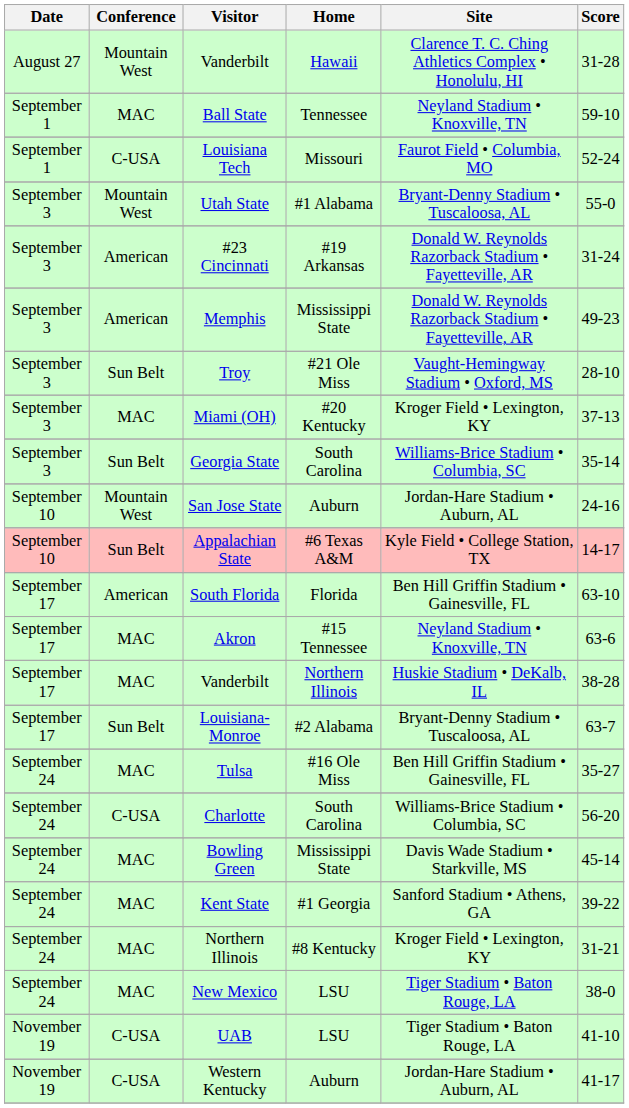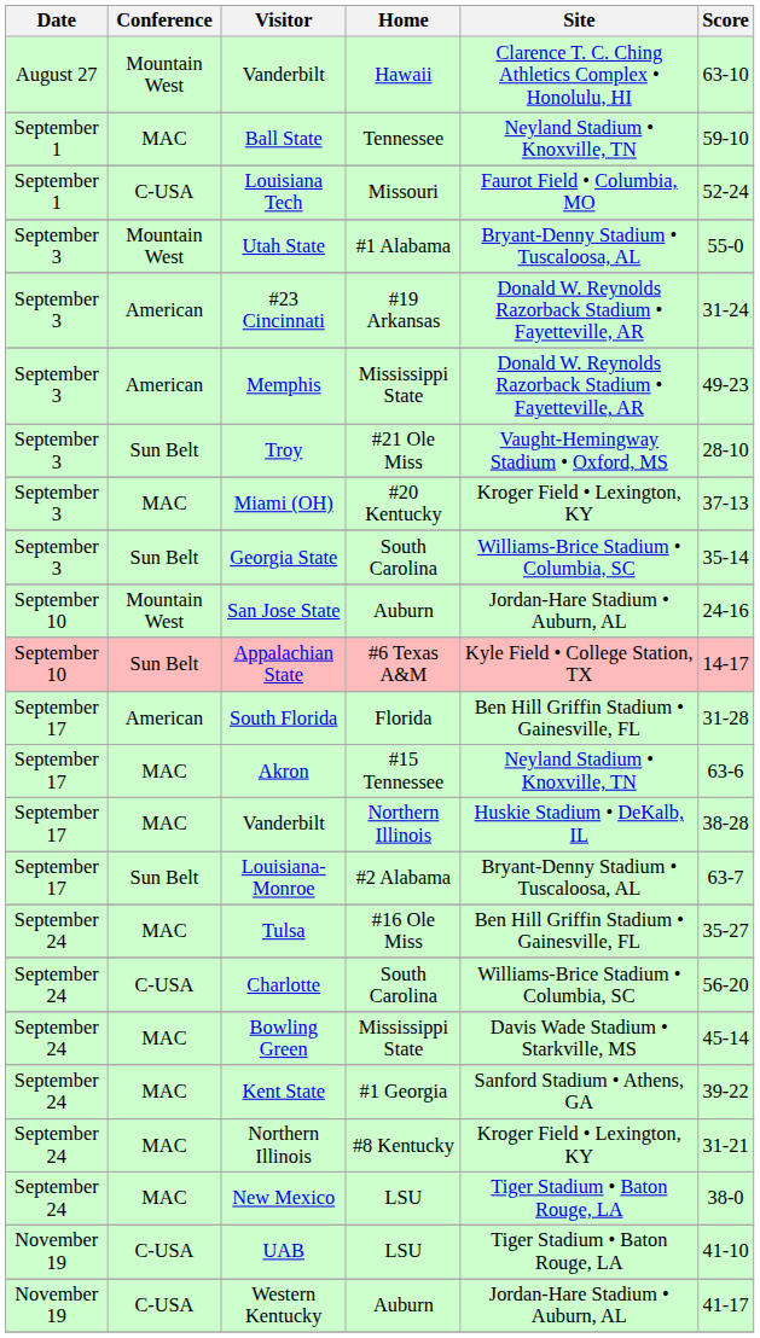Vanderbilt / Hawaii | Score: 31-28 -> 63-10
South Florida | Score: 63-10 -> 31-28
